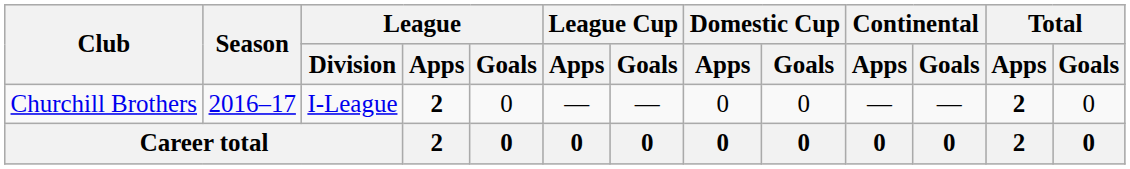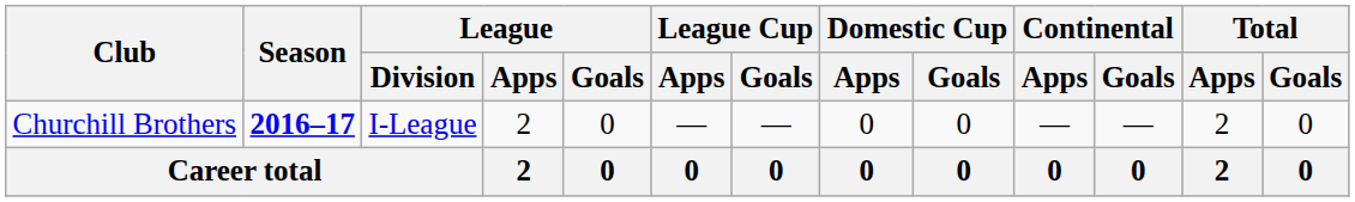Churchill Brothers | Season: normal -> bold
Churchill Brothers | League / Apps: bold -> normal
Churchill Brothers | Total / Apps: bold -> normal
